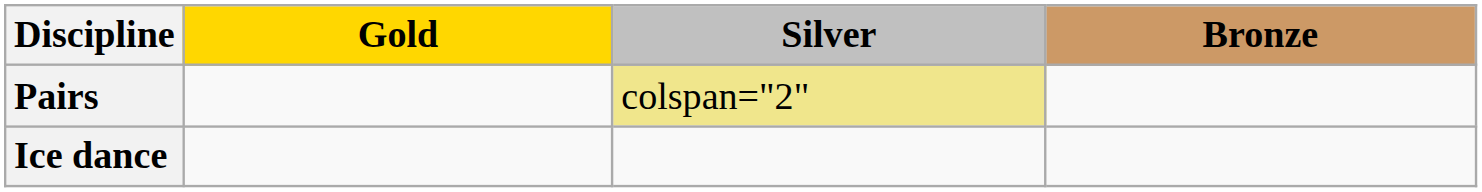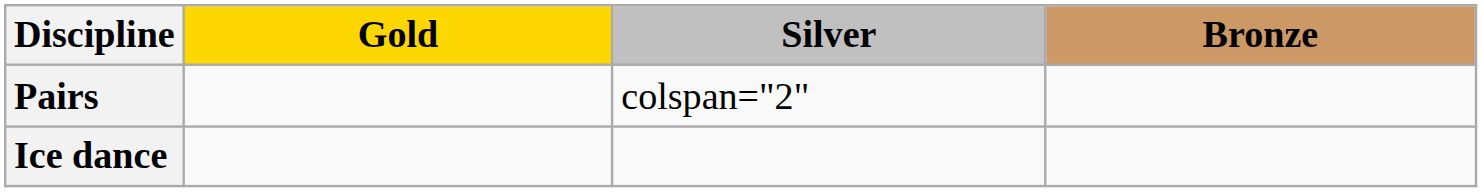Pairs | Silver: khaki background -> no background
